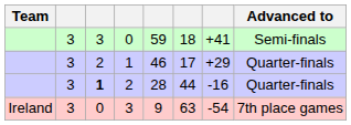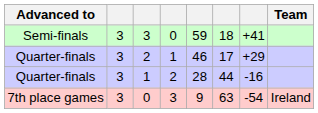columns swapped: Team <-> Advanced to
row 4 | column 3: bold -> normal
